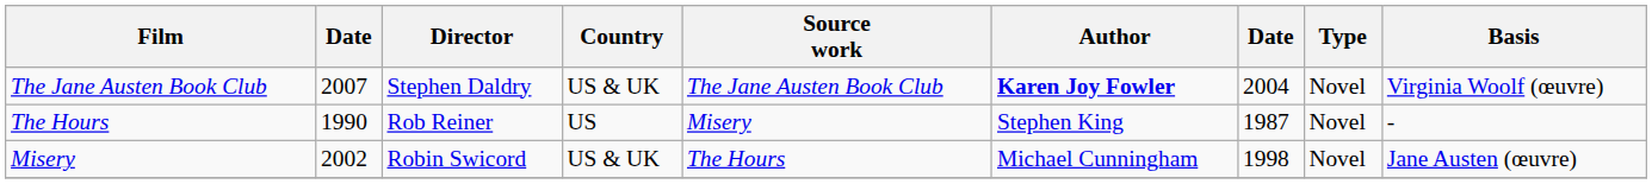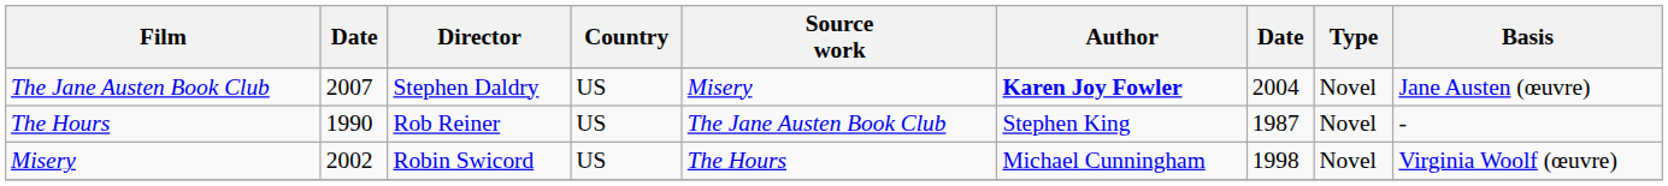row 2 | Country: US & UK -> US
row 2 | Source work: The Jane Austen Book Club -> Misery
row 2 | Basis: Virginia Woolf (œuvre) -> Jane Austen (œuvre)
row 3 | Source work: Misery -> The Jane Austen Book Club
row 4 | Country: US & UK -> US
row 4 | Basis: Jane Austen (œuvre) -> Virginia Woolf (œuvre)
